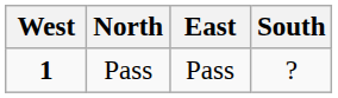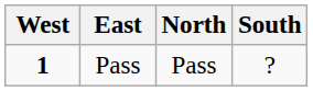columns swapped: North <-> East
